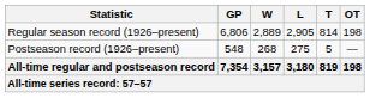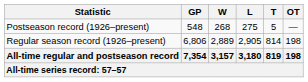rows swapped: Regular season record (1926–present) <-> Postseason record (1926–present)
